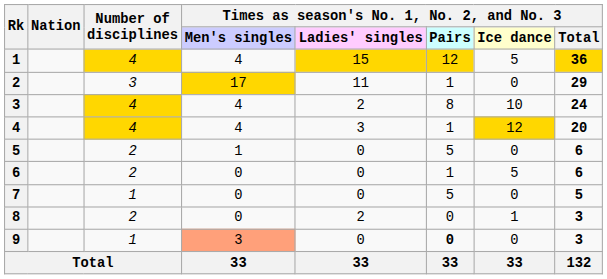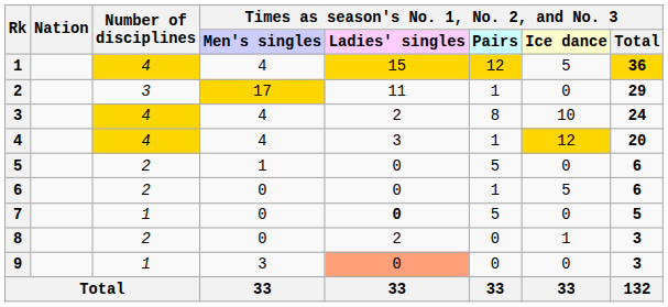7 | Times as season's No. 1, No. 2, and No. 3 / Ladies' singles: normal -> bold
9 | Times as season's No. 1, No. 2, and No. 3 / Men's singles: lightsalmon background -> no background
9 | Times as season's No. 1, No. 2, and No. 3 / Ladies' singles: no background -> lightsalmon background
9 | Times as season's No. 1, No. 2, and No. 3 / Pairs: bold -> normal
